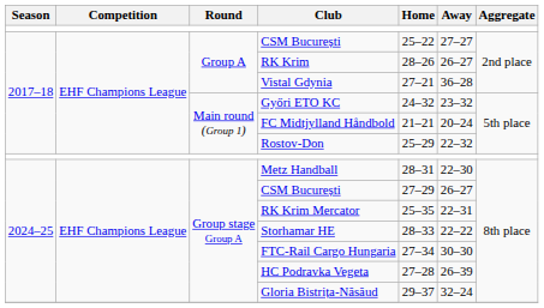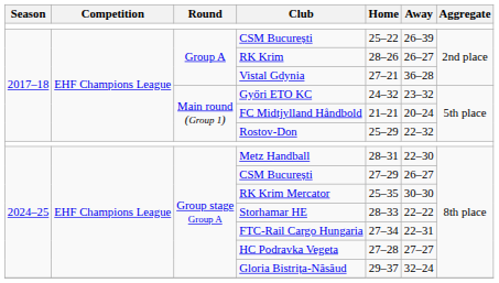Group A / CSM București | Away: 27–27 -> 26–39
RK Krim Mercator | Away: 22–31 -> 30–30
FTC-Rail Cargo Hungaria | Away: 30–30 -> 22–31
HC Podravka Vegeta | Away: 26–39 -> 27–27
